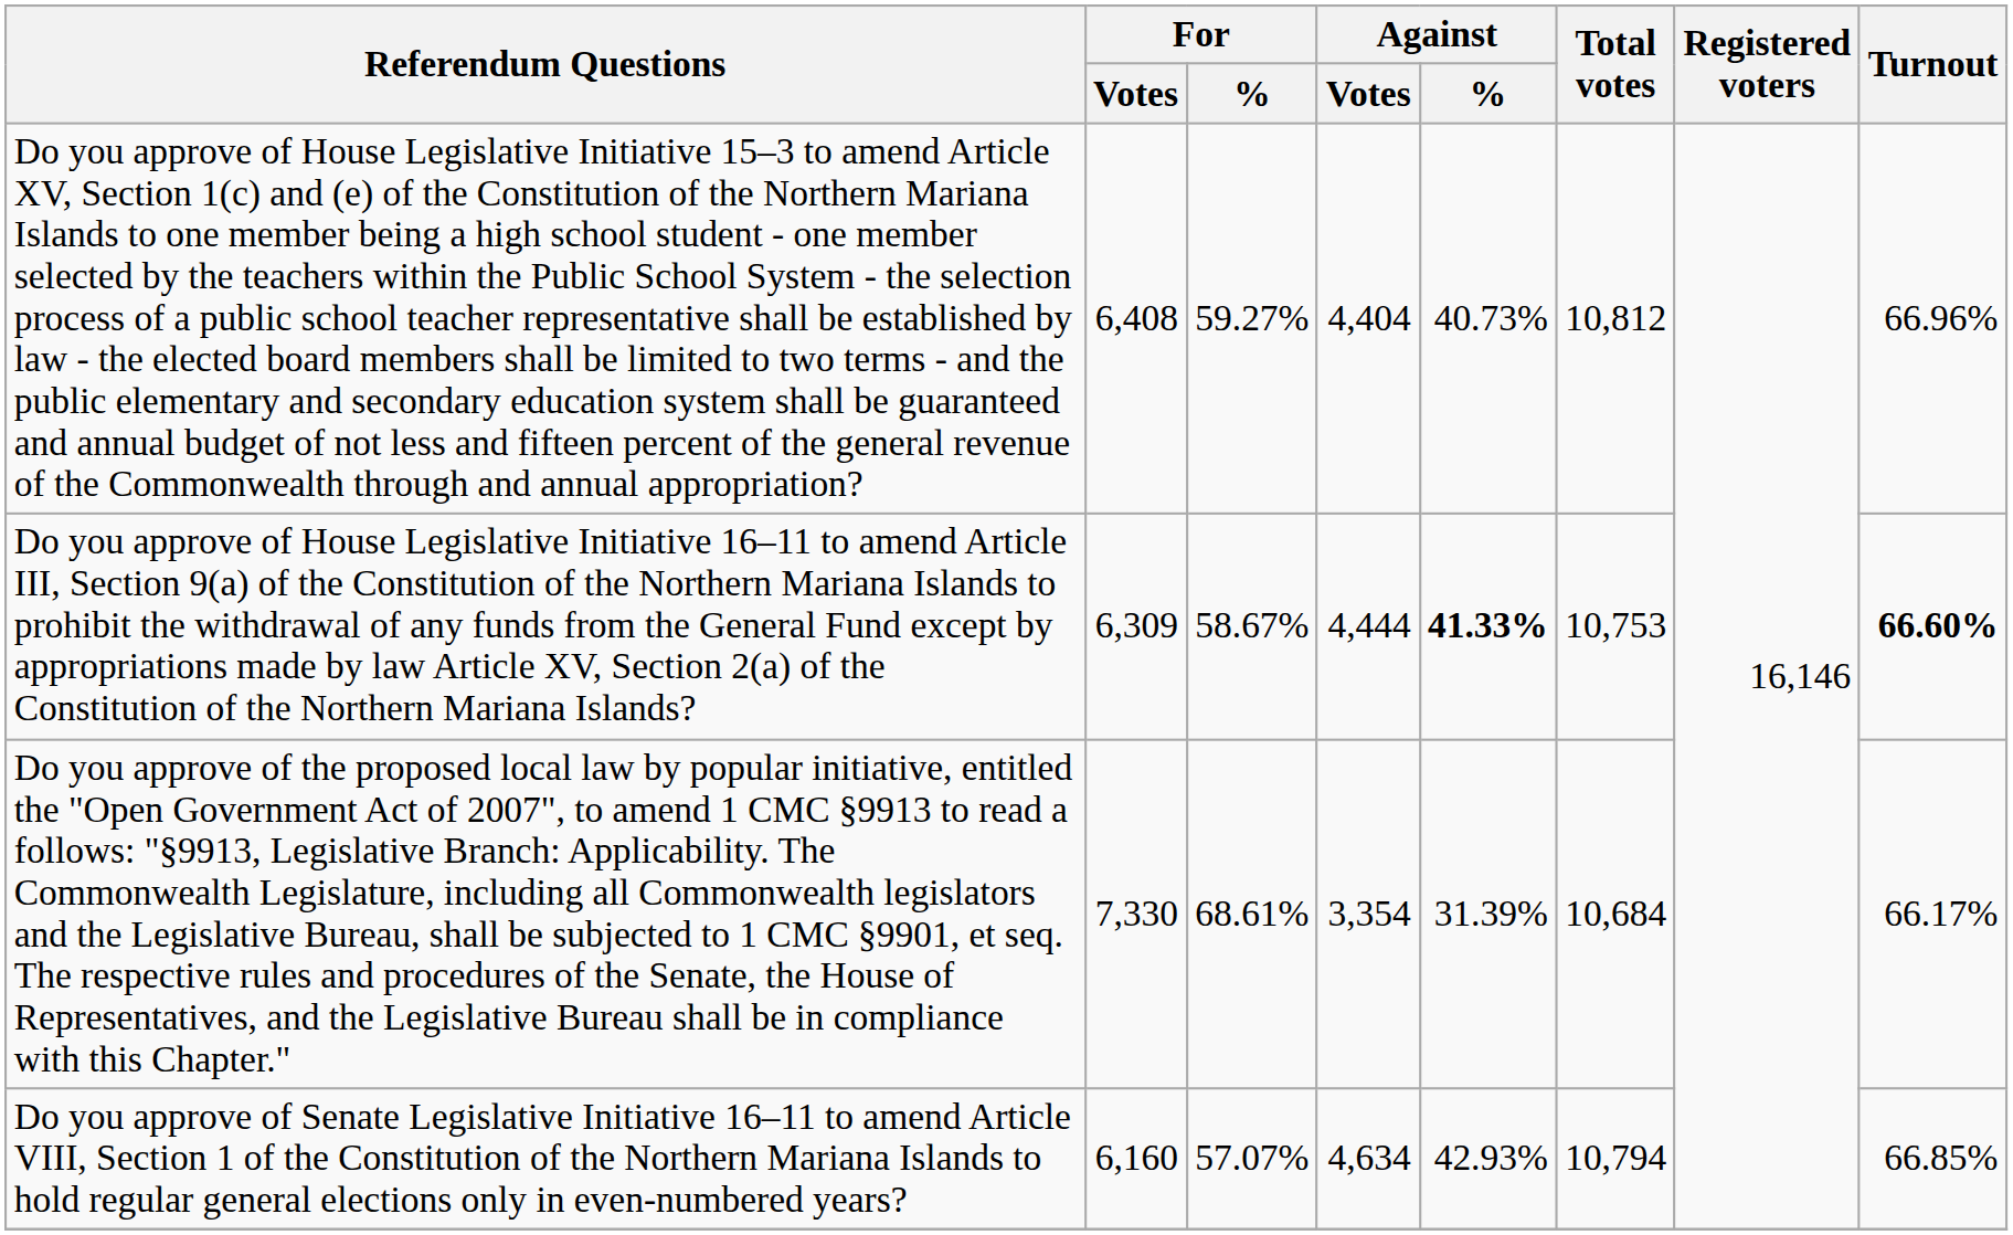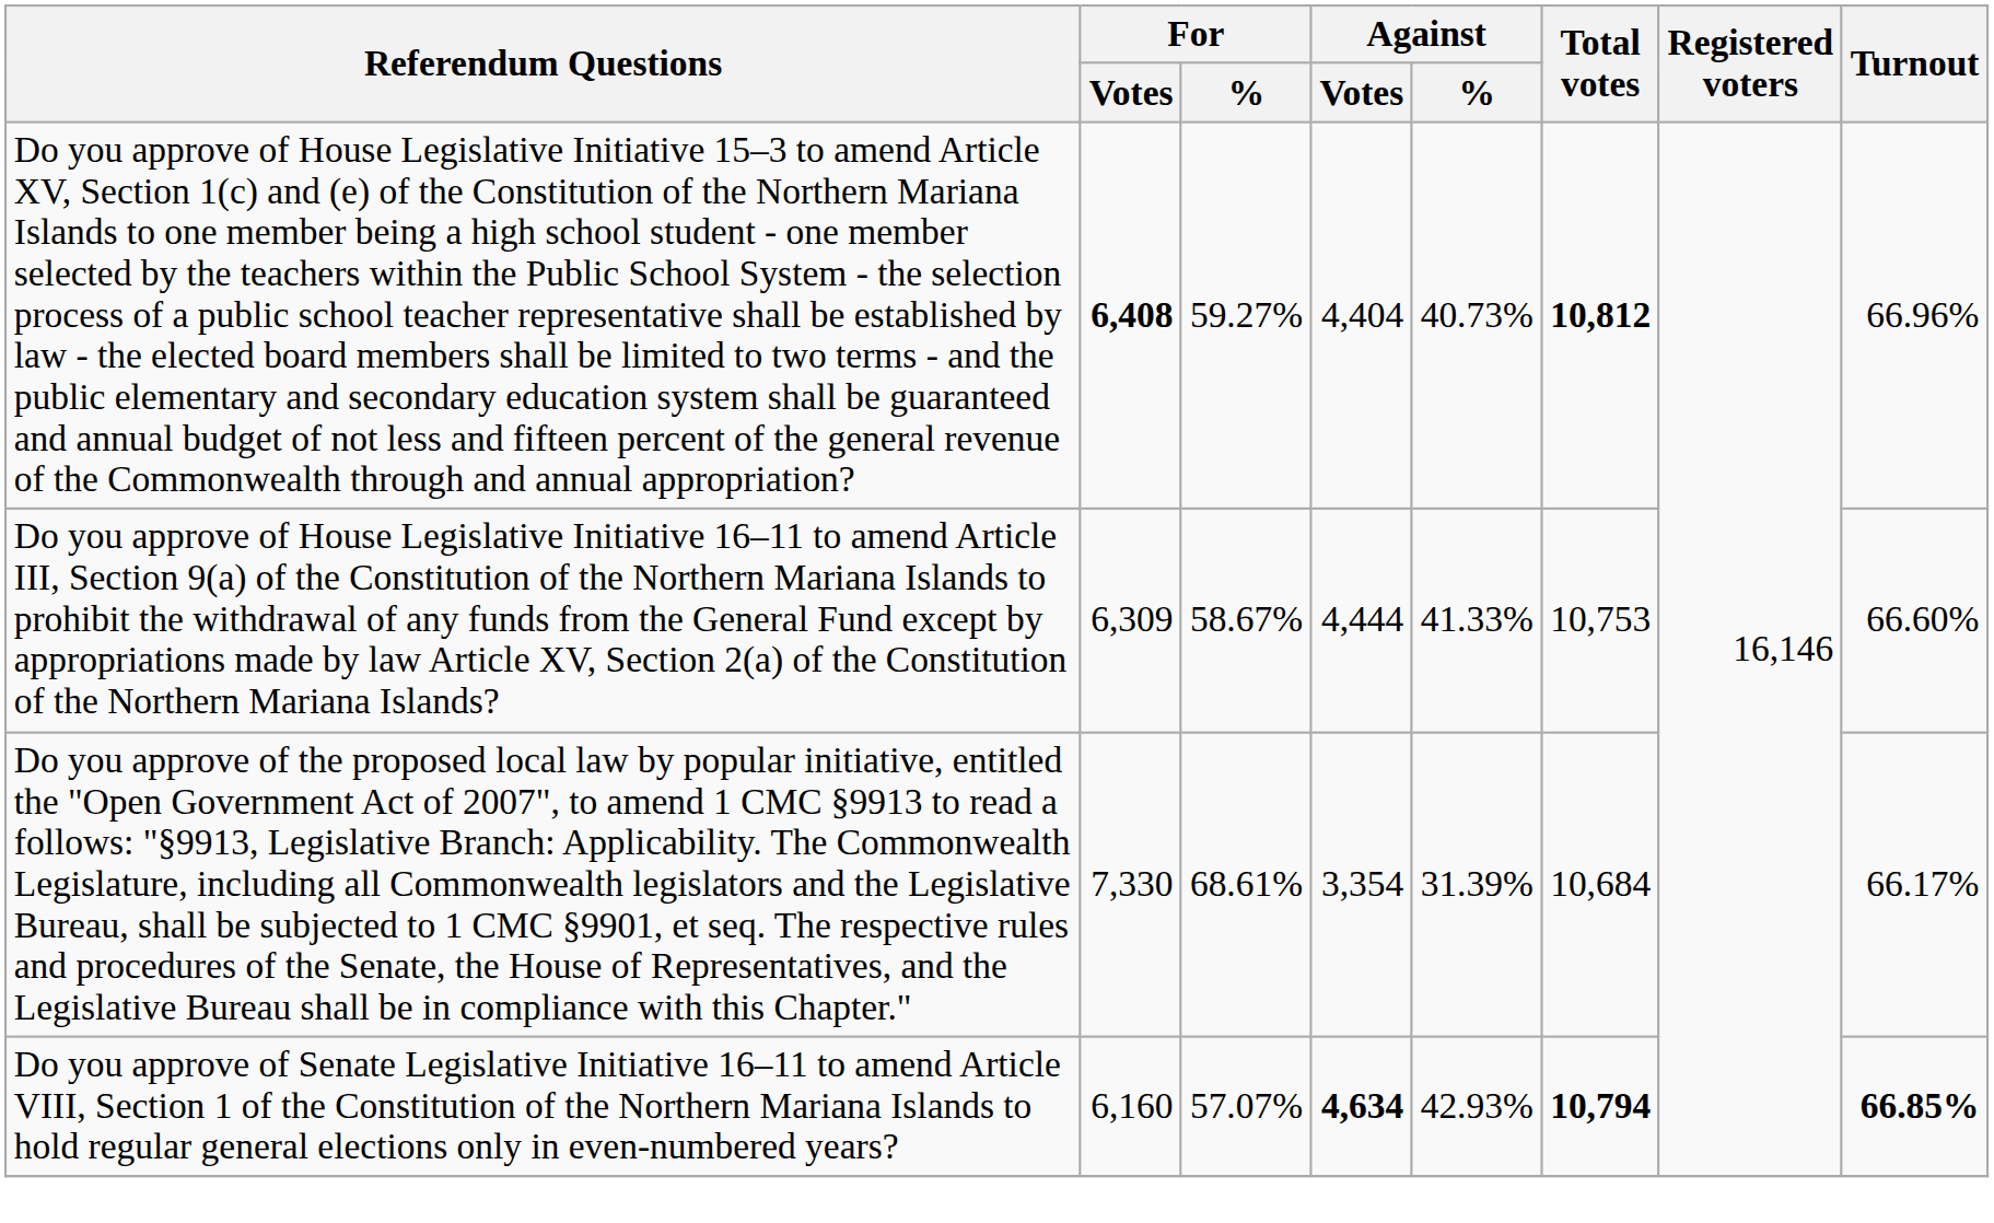row 3 | For / Votes: normal -> bold
row 3 | Total votes: normal -> bold
row 4 | Against / %: bold -> normal
row 4 | Turnout: bold -> normal
row 6 | Against / Votes: normal -> bold
row 6 | Total votes: normal -> bold
row 6 | Turnout: normal -> bold
